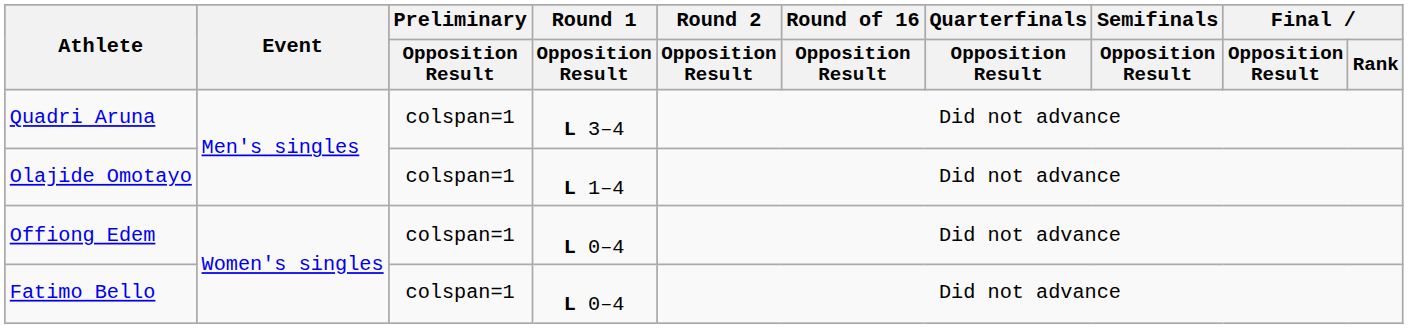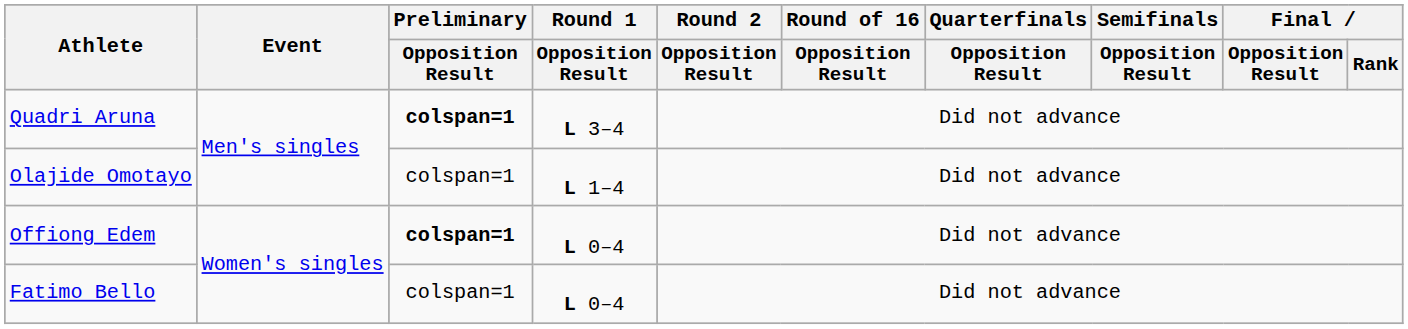Quadri Aruna | Preliminary / Opposition Result: normal -> bold
Offiong Edem | Preliminary / Opposition Result: normal -> bold
